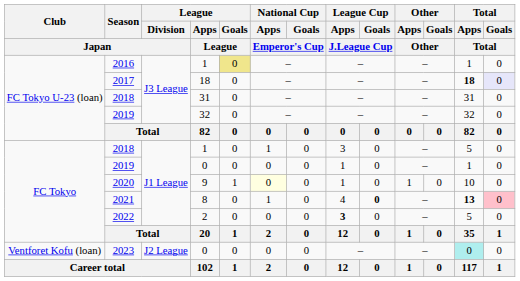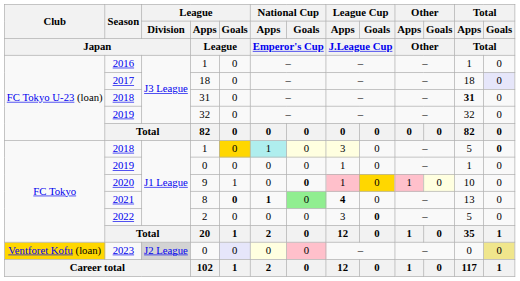2016 | League / Goals / League: khaki background -> no background
2017 | Total / Apps / Total: bold -> normal
2018 / 31 | Total / Apps / Total: normal -> bold
2018 / 1 | League / Goals / League: no background -> gold background
2018 / 1 | National Cup / Apps / Emperor's Cup: no background -> paleturquoise background
2018 / 1 | National Cup / Goals / Emperor's Cup: no background -> lightyellow background
2018 / 1 | League Cup / Apps / J.League Cup: no background -> lightyellow background
2018 / 1 | Total / Goals / Total: normal -> bold
2020 | National Cup / Apps / Emperor's Cup: lightyellow background -> no background
2020 | National Cup / Goals / Emperor's Cup: normal -> bold
2020 | League Cup / Apps / J.League Cup: no background -> pink background
2020 | League Cup / Goals / J.League Cup: no background -> gold background
2020 | Other / Apps / Other: no background -> pink background
2020 | Other / Goals / Other: no background -> lightyellow background
2021 | League / Goals / League: normal -> bold
2021 | National Cup / Apps / Emperor's Cup: normal -> bold
2021 | National Cup / Goals / Emperor's Cup: no background -> lightgreen background
2021 | League Cup / Apps / J.League Cup: normal -> bold
2021 | League Cup / Goals / J.League Cup: bold -> normal
2021 | Total / Apps / Total: bold -> normal
2021 | Total / Goals / Total: pink background -> no background
2022 | League Cup / Apps / J.League Cup: bold -> normal
2022 | League Cup / Goals / J.League Cup: normal -> bold
2023 | Club / Japan: no background -> gold background
2023 | League / Division / Japan: no background -> lightgrey background
2023 | League / Goals / League: no background -> lavender background
2023 | National Cup / Apps / Emperor's Cup: no background -> lightyellow background
2023 | National Cup / Goals / Emperor's Cup: no background -> pink background
2023 | Total / Apps / Total: paleturquoise background -> no background
2023 | Total / Goals / Total: no background -> khaki background
